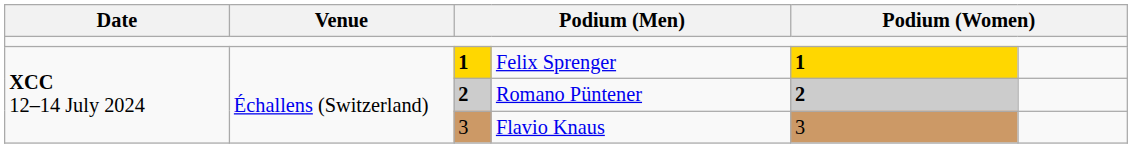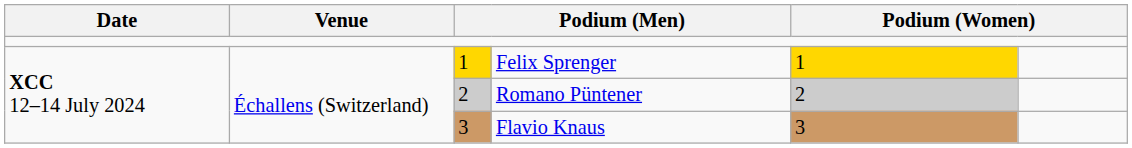Felix Sprenger | column 3: bold -> normal
Felix Sprenger | column 5: bold -> normal
Romano Püntener | column 3: bold -> normal
Romano Püntener | column 5: bold -> normal
